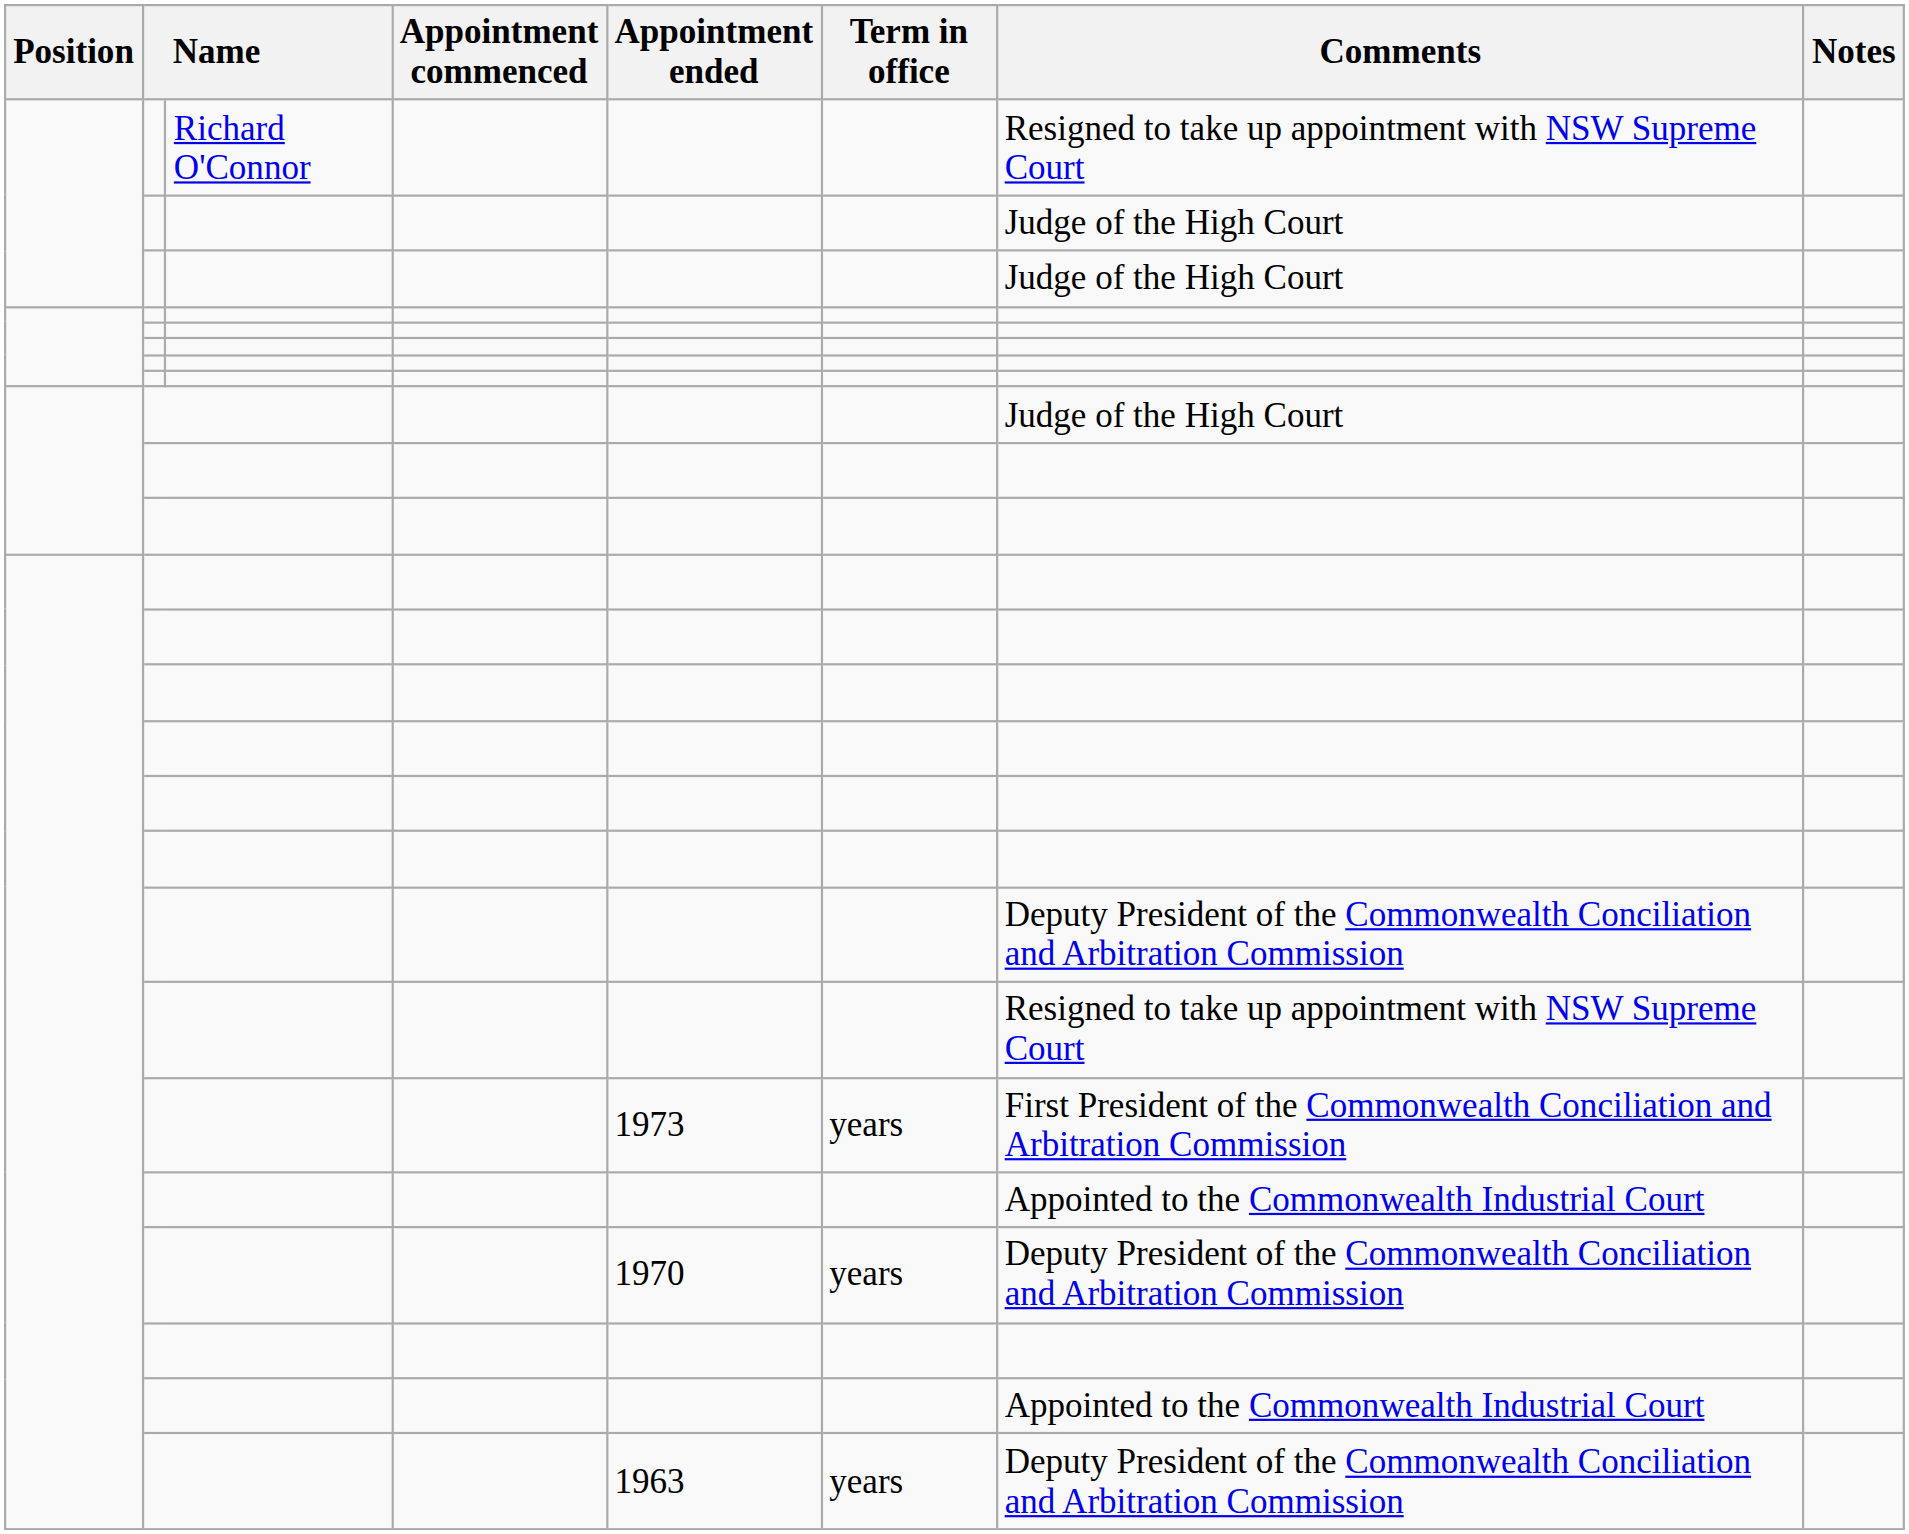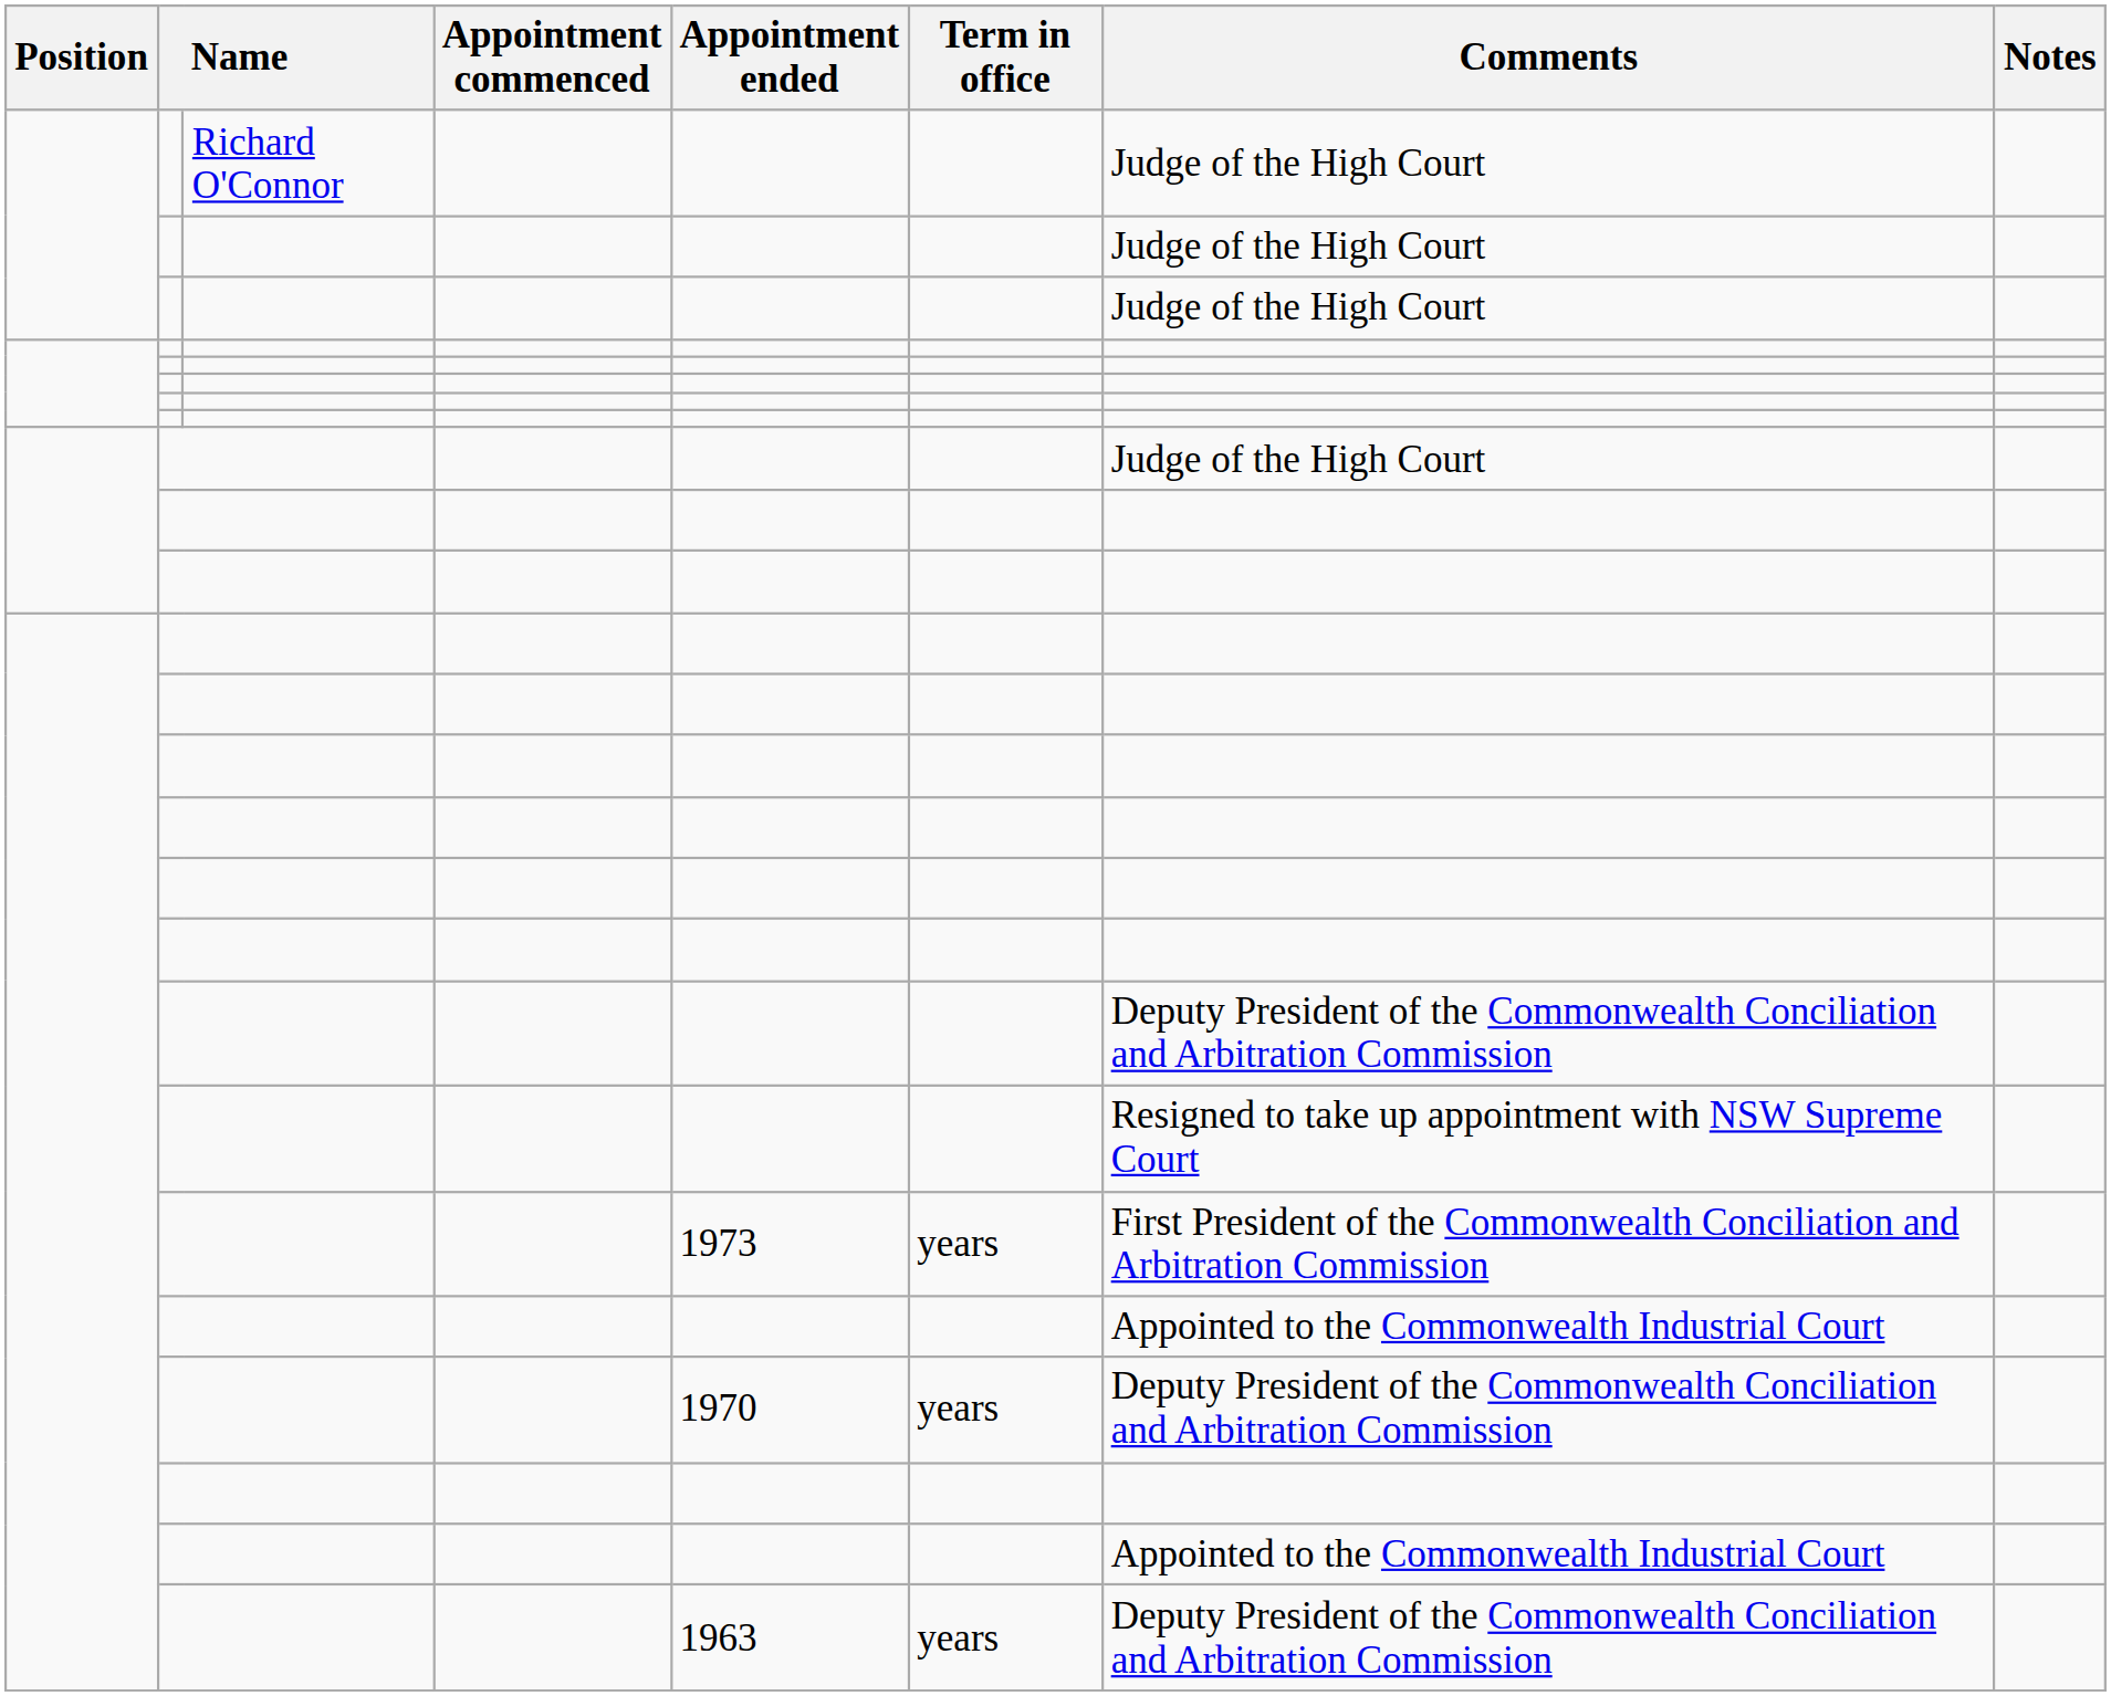Richard O'Connor | Comments: Resigned to take up appointment with NSW Supreme Court -> Judge of the High Court
